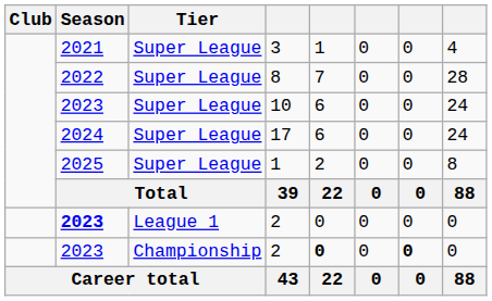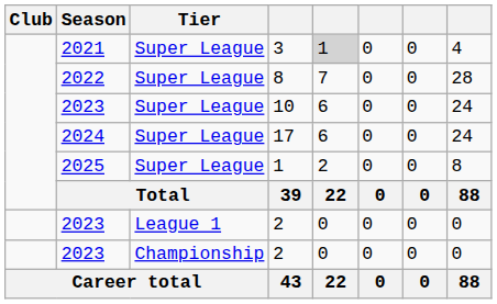3 | column 5: no background -> lightgrey background
League 1 / 2 | Season: bold -> normal
Championship / 2 | column 5: bold -> normal
Championship / 2 | column 7: bold -> normal
